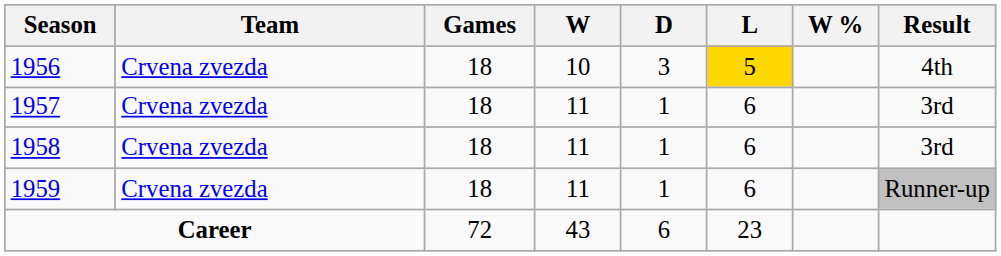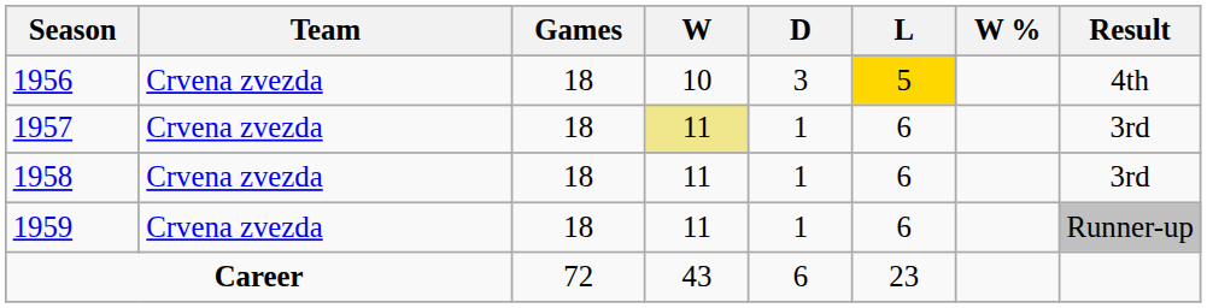1957 | W: no background -> khaki background
